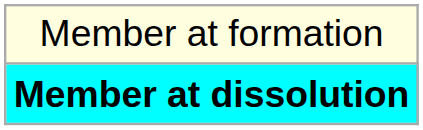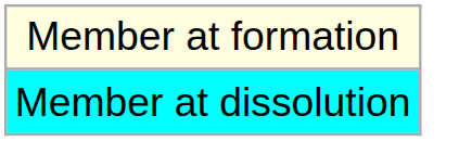row 2 | column 1: bold -> normal
